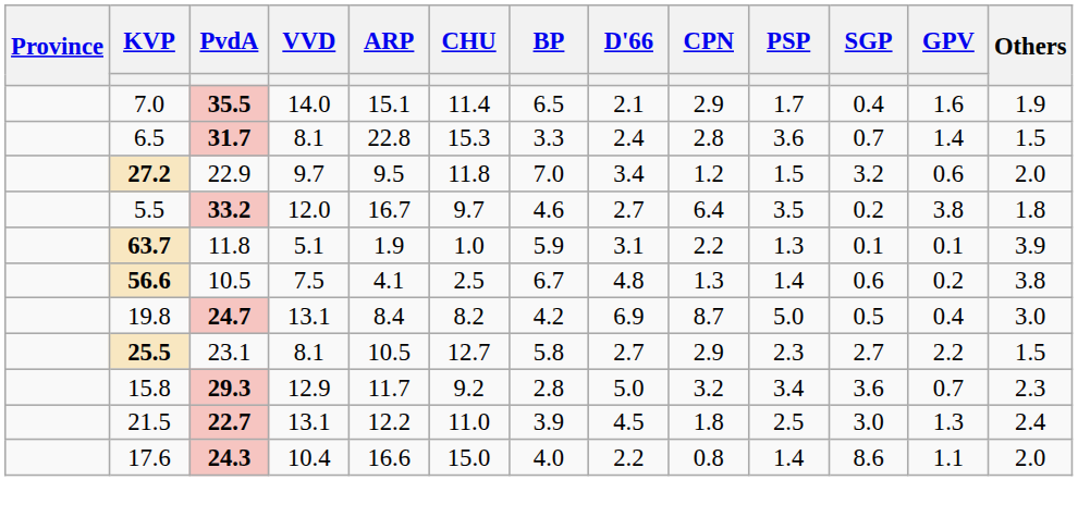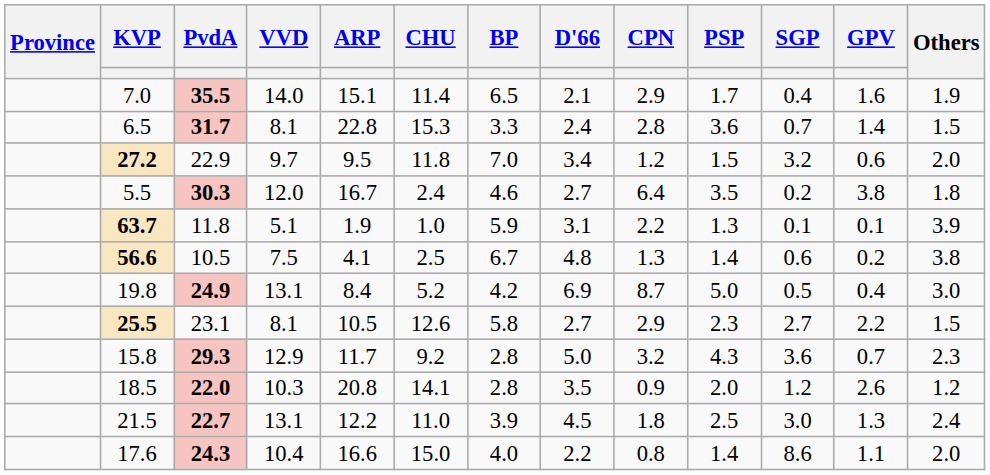5.5 | PvdA: 33.2 -> 30.3
5.5 | CHU: 9.7 -> 2.4
19.8 | PvdA: 24.7 -> 24.9
19.8 | CHU: 8.2 -> 5.2
25.5 | CHU: 12.7 -> 12.6
15.8 | PSP: 3.4 -> 4.3
+ row: 18.5 | 22.0 | 10.3 | 20.8 | 14.1 | 2.8 | 3.5 | 0.9 | 2.0 | 1.2 | 2.6 | 1.2
